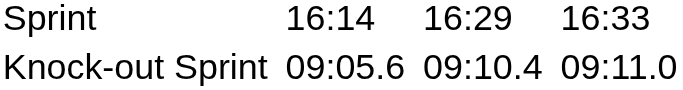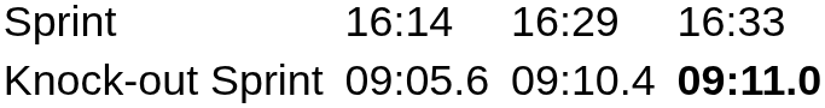Knock-out Sprint | column 4: normal -> bold
